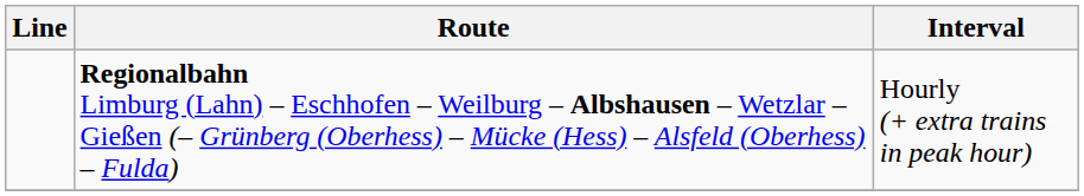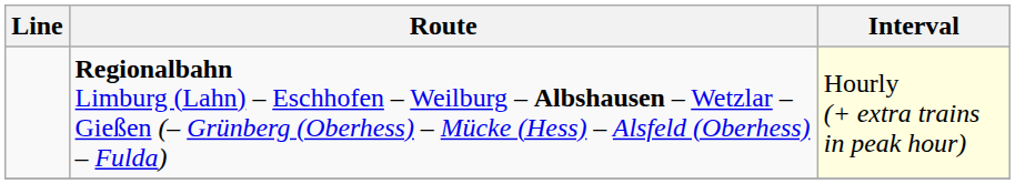row 2 | Interval: no background -> lightyellow background
